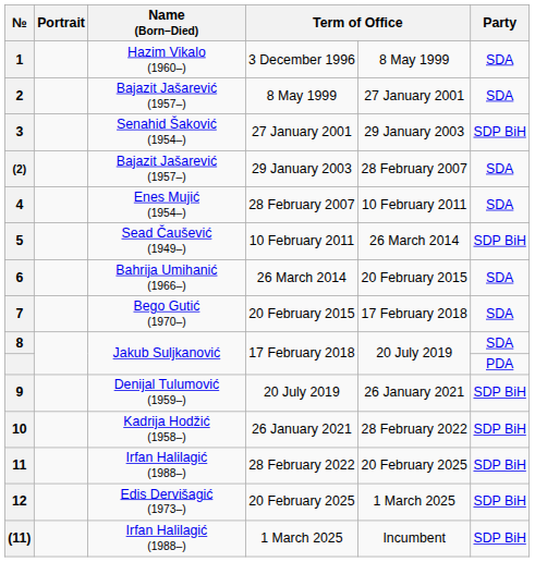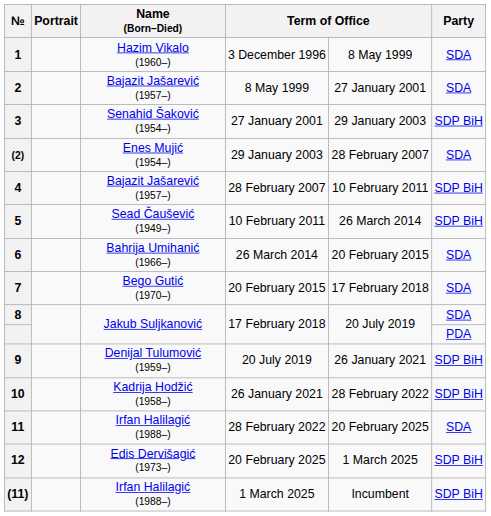(2) | Name (Born–Died): Bajazit Jašarević (1957–) -> Enes Mujić (1954–)
4 | Name (Born–Died): Enes Mujić (1954–) -> Bajazit Jašarević (1957–)
4 | Party: SDA -> SDP BiH
11 | Party: SDP BiH -> SDA
